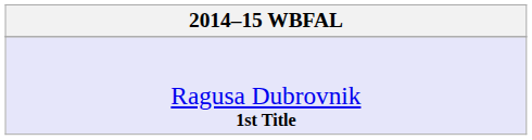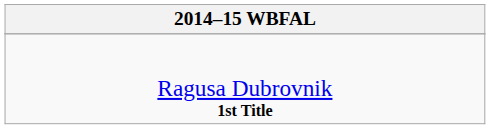row 2 | column 1: lavender background -> no background
